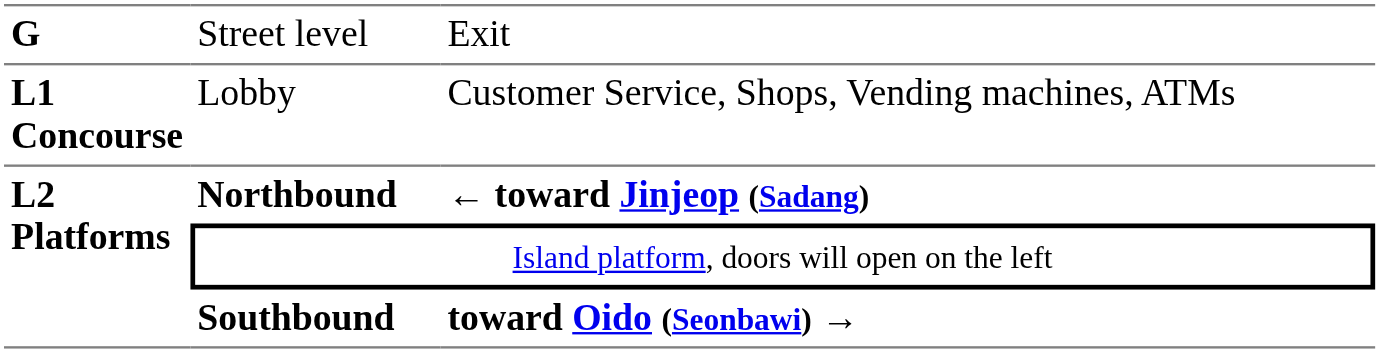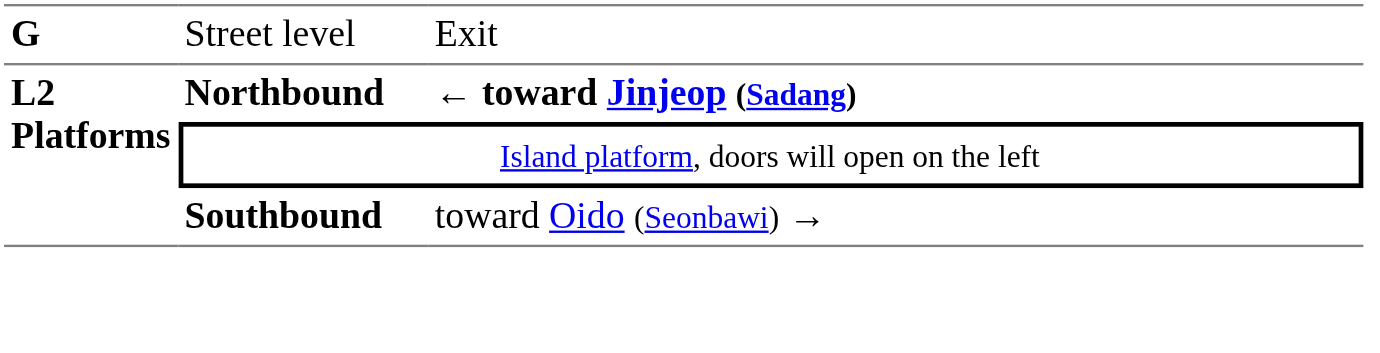- row: L1 Concourse | Lobby | Customer Service, Shops, Vending machines, ATMs
Southbound | column 3: bold -> normal
